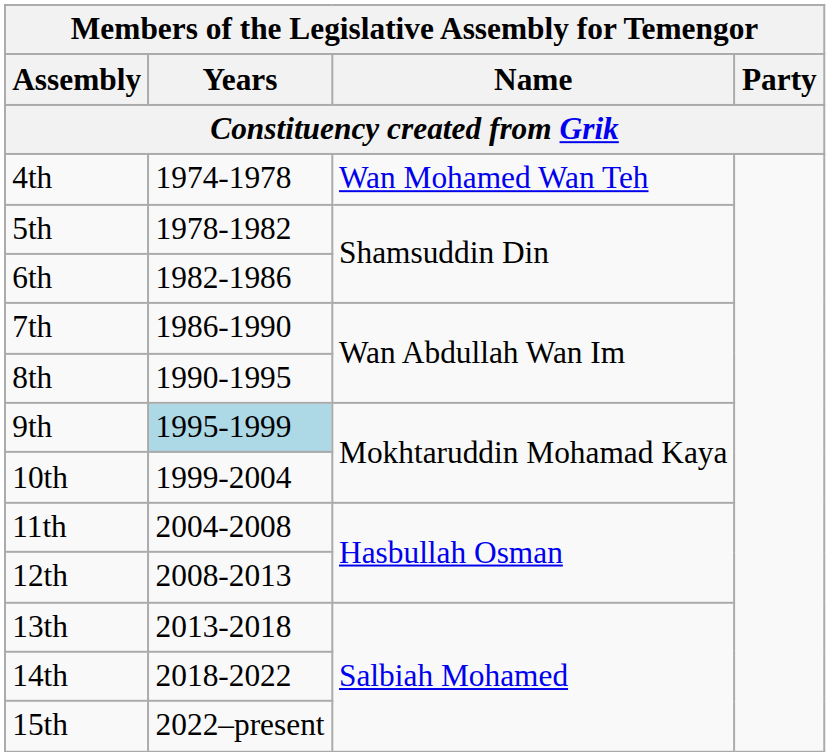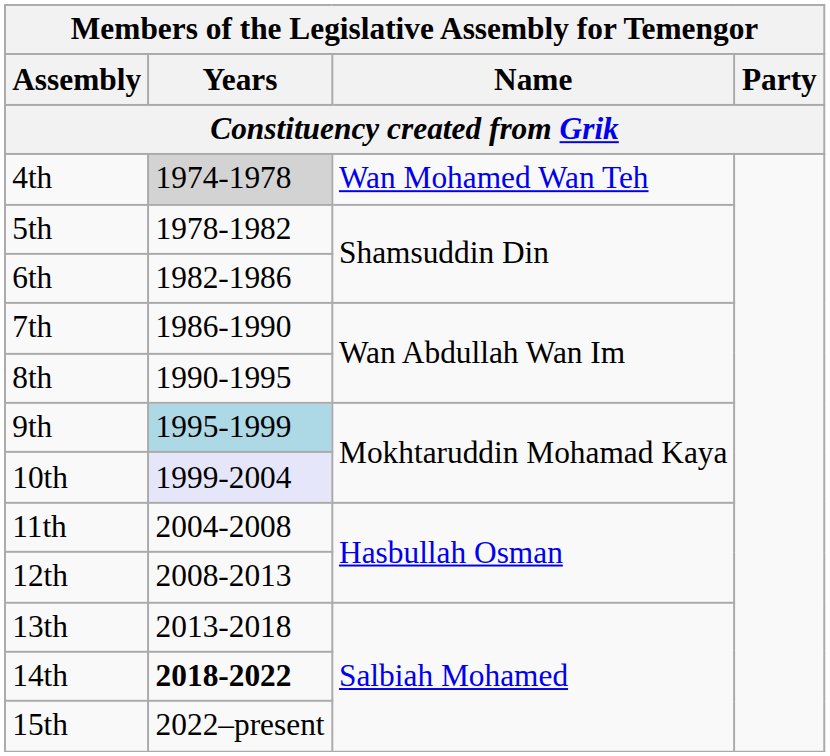4th | Years: no background -> lightgrey background
10th | Years: no background -> lavender background
14th | Years: normal -> bold
